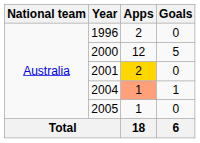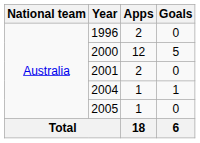2001 | Apps: gold background -> no background
2004 | Apps: lightsalmon background -> no background
